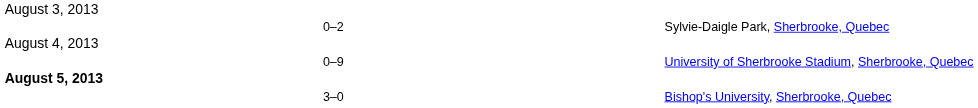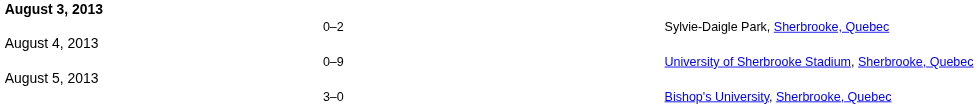August 3, 2013 | column 1: normal -> bold
August 5, 2013 | column 1: bold -> normal
